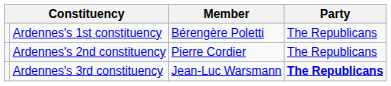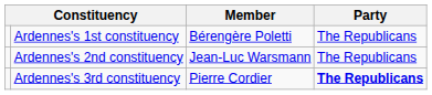Ardennes's 2nd constituency | Member: Pierre Cordier -> Jean-Luc Warsmann
Ardennes's 3rd constituency | Member: Jean-Luc Warsmann -> Pierre Cordier
